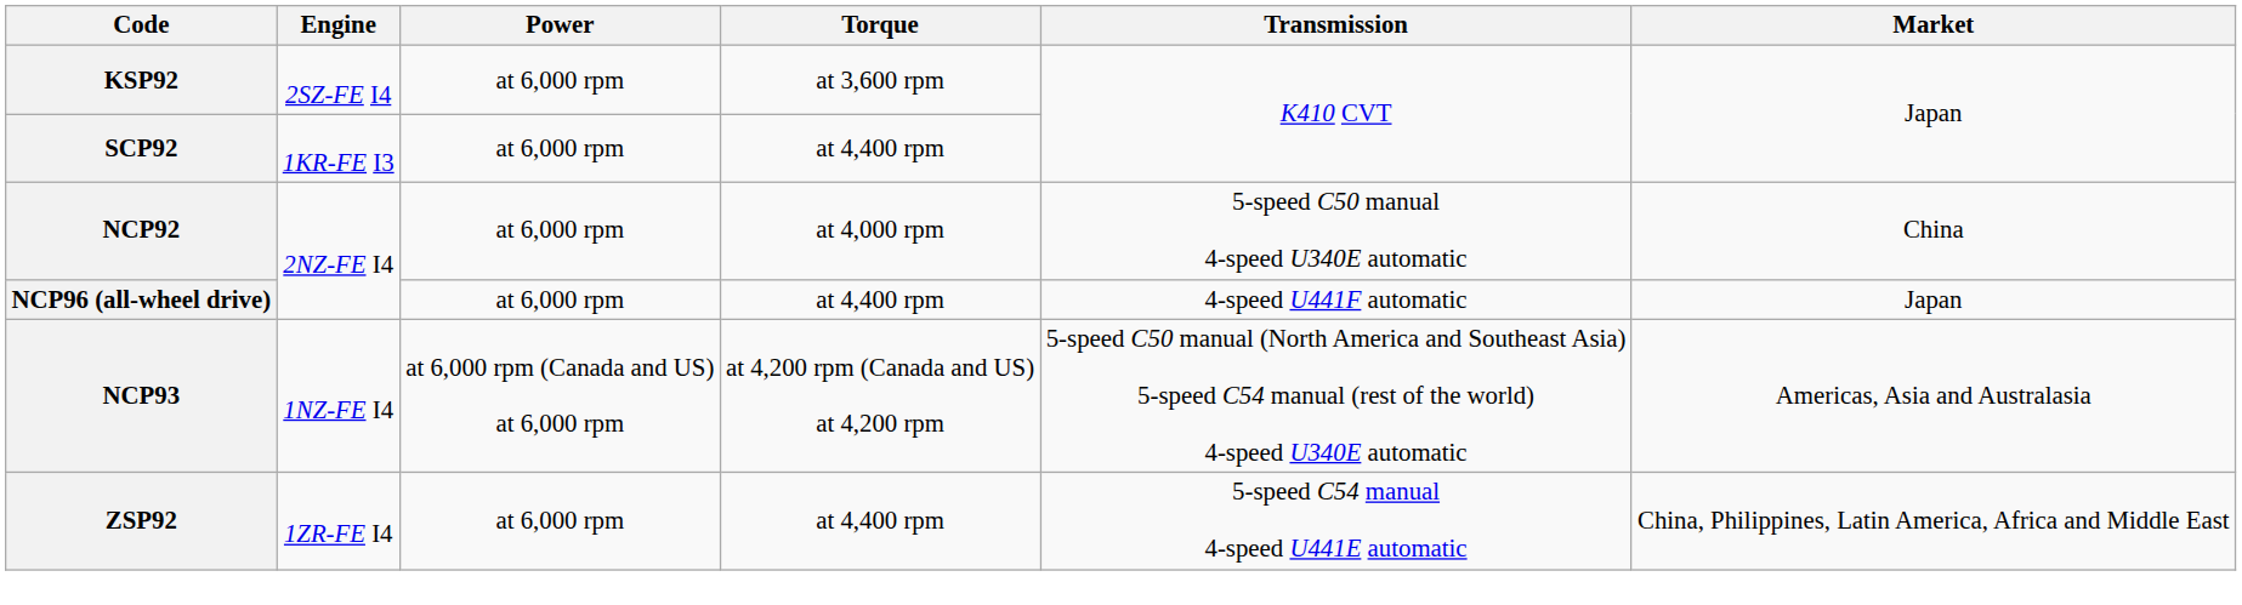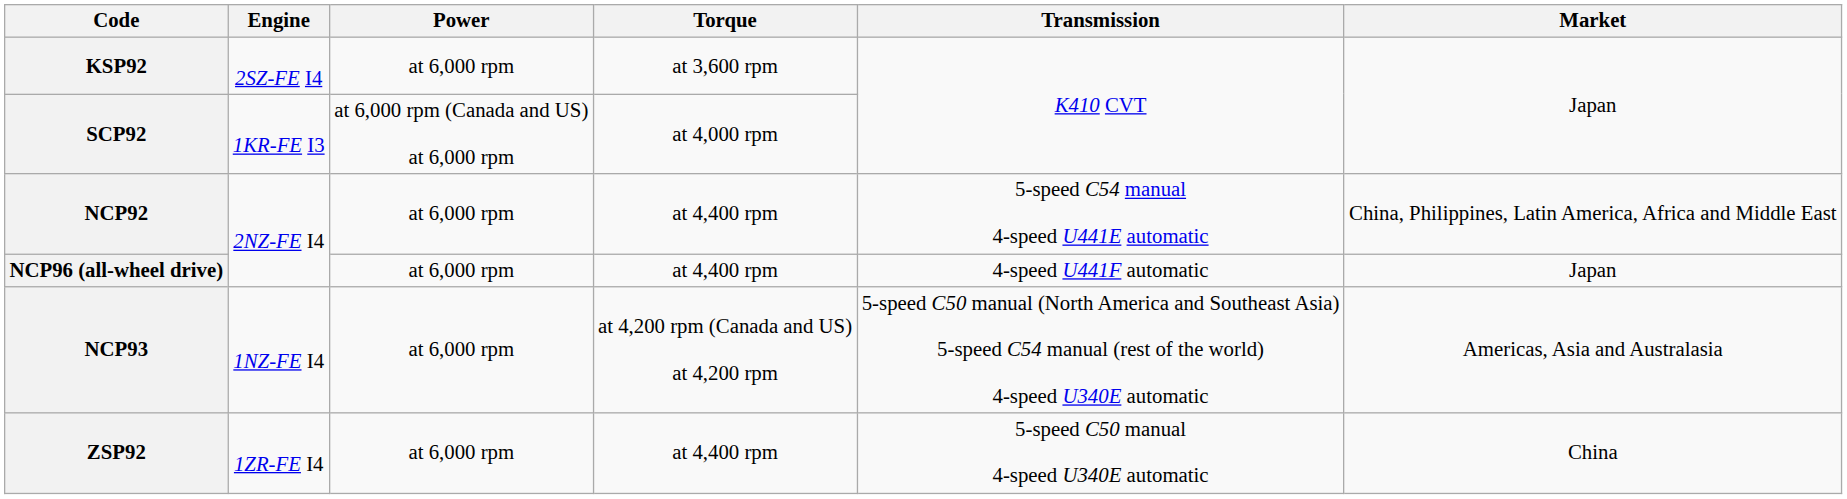SCP92 | Power: at 6,000 rpm -> at 6,000 rpm (Canada and US) at 6,000 rpm
SCP92 | Torque: at 4,400 rpm -> at 4,000 rpm
NCP92 | Torque: at 4,000 rpm -> at 4,400 rpm
NCP92 | Transmission: 5-speed C50 manual 4-speed U340E automatic -> 5-speed C54 manual 4-speed U441E automatic
NCP92 | Market: China -> China, Philippines, Latin America, Africa and Middle East
NCP93 | Power: at 6,000 rpm (Canada and US) at 6,000 rpm -> at 6,000 rpm
ZSP92 | Transmission: 5-speed C54 manual 4-speed U441E automatic -> 5-speed C50 manual 4-speed U340E automatic
ZSP92 | Market: China, Philippines, Latin America, Africa and Middle East -> China
